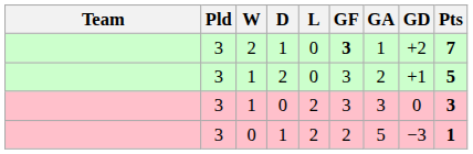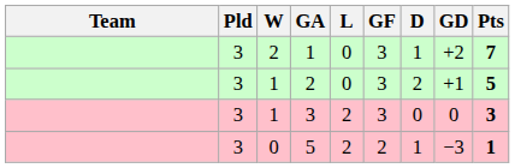columns swapped: D <-> GA
row 2 | GF: bold -> normal
